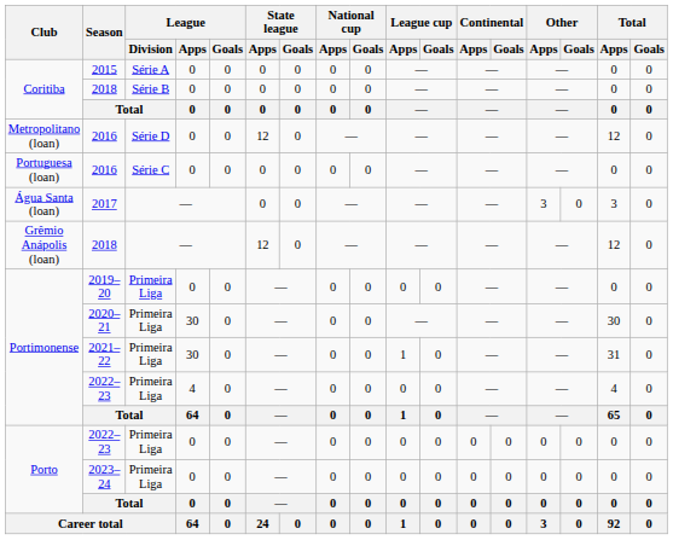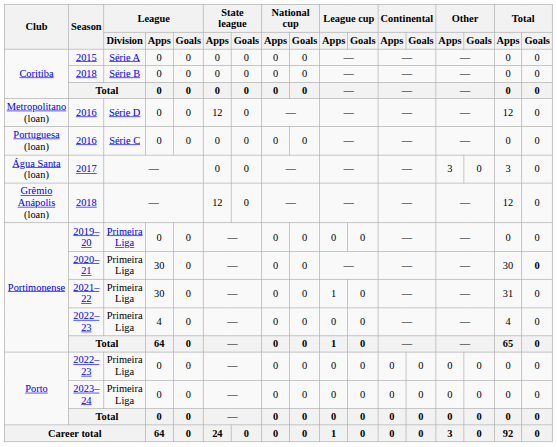2020–21 | Total / Goals: normal -> bold
